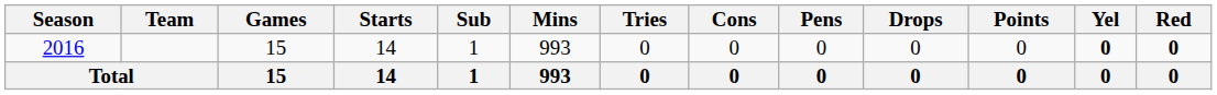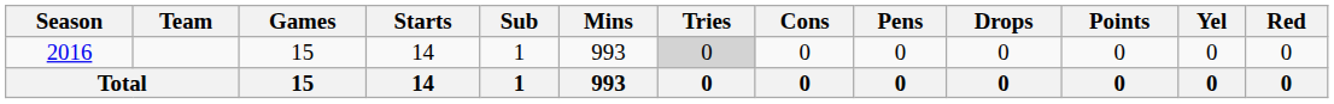2016 | Tries: no background -> lightgrey background
2016 | Yel: bold -> normal
2016 | Red: bold -> normal
